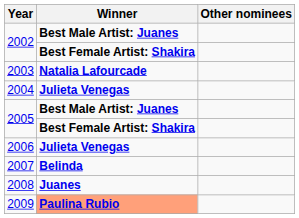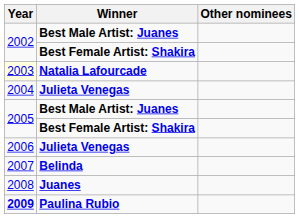2003 | Year: no background -> lightyellow background
2009 | Year: normal -> bold
2009 | Winner: lightsalmon background -> no background
